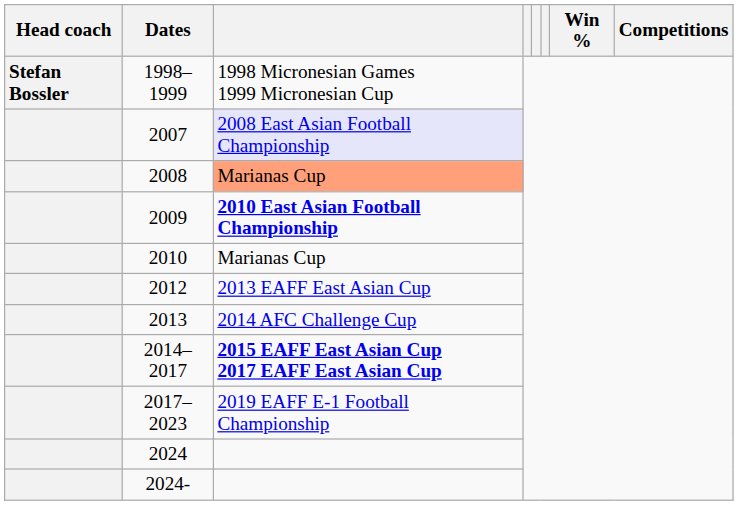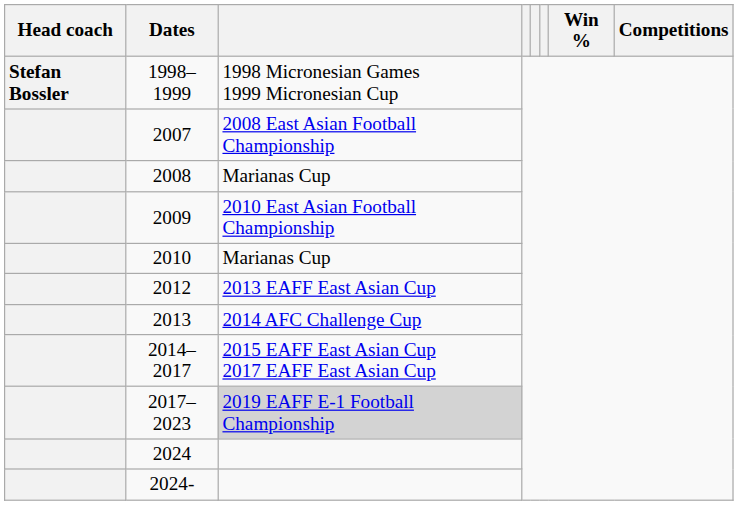2007 | column 3: lavender background -> no background
2008 | column 3: lightsalmon background -> no background
2009 | column 3: bold -> normal
2014–2017 | column 3: bold -> normal
2017–2023 | column 3: no background -> lightgrey background
